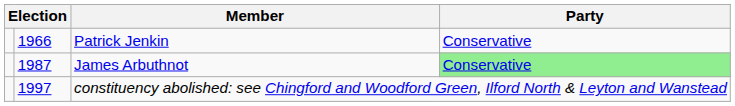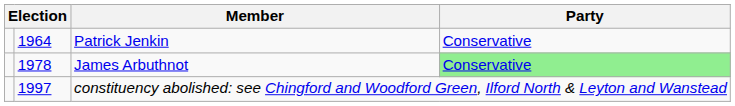Patrick Jenkin | column 2: 1966 -> 1964
James Arbuthnot | column 2: 1987 -> 1978
